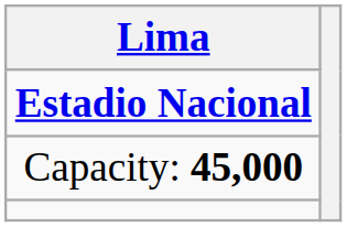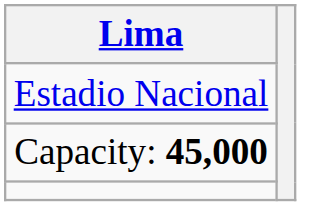Estadio Nacional | Lima: bold -> normal
